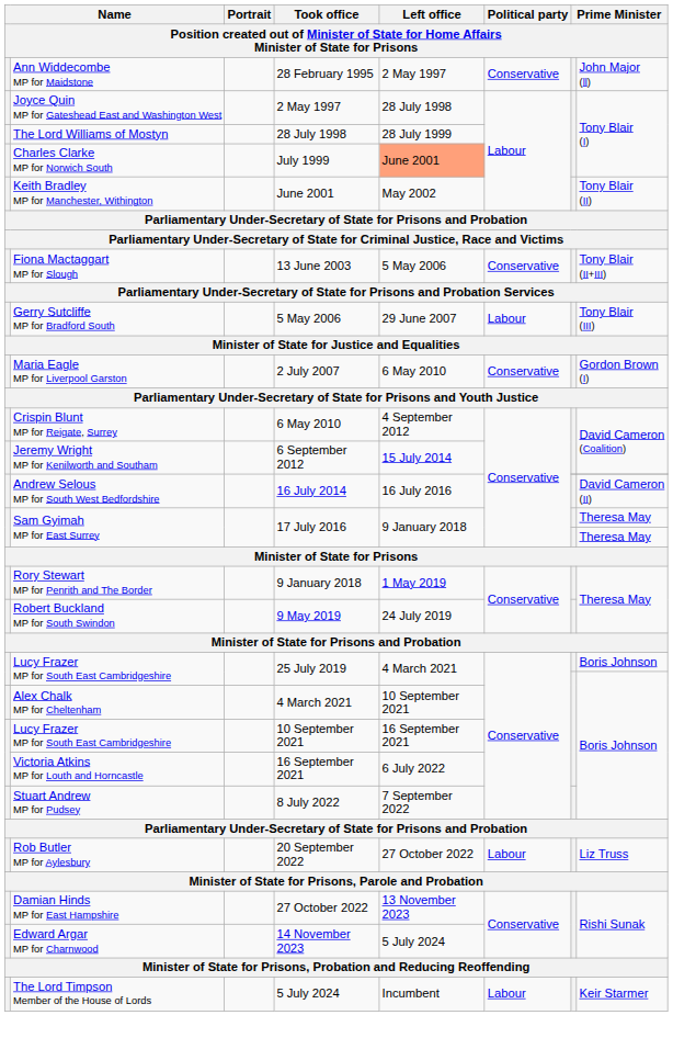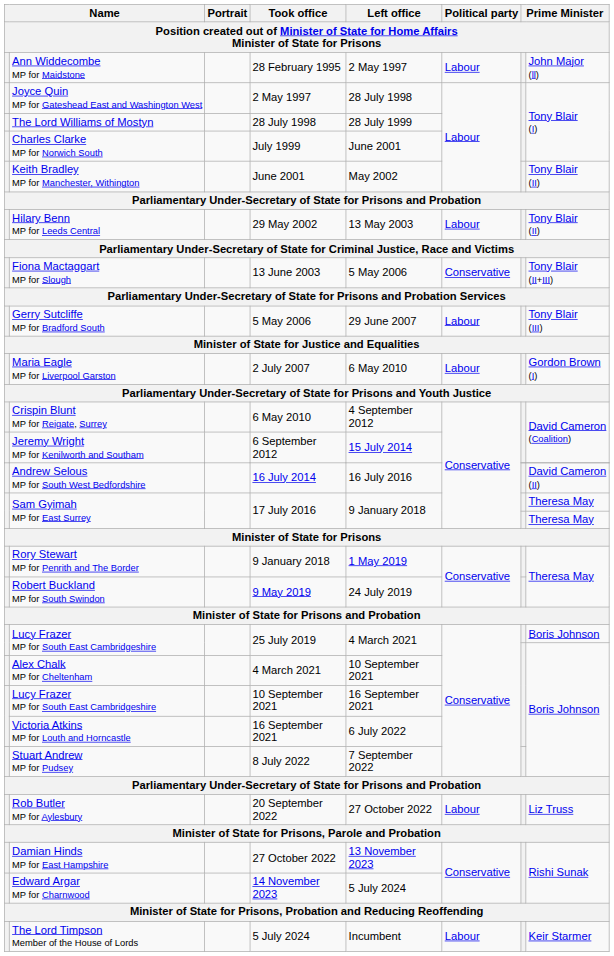28 February 1995 | Political party: Conservative -> Labour
July 1999 | Left office: lightsalmon background -> no background
+ row: Hilary Benn MP for Leeds Central | 29 May 2002 | 13 May 2003 | Labour | Tony Blair (II)
2 July 2007 | Political party: Conservative -> Labour
